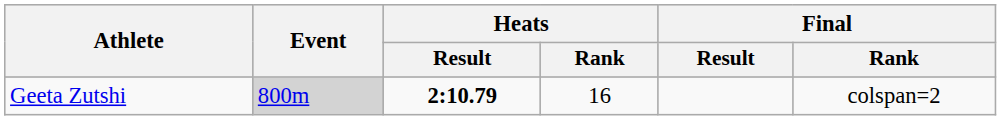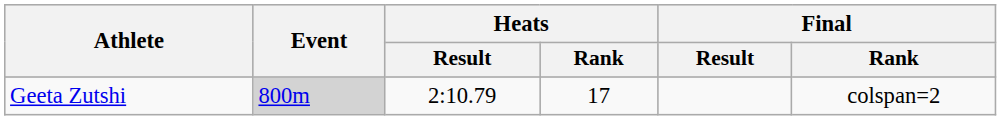Geeta Zutshi | Heats / Result: bold -> normal
Geeta Zutshi | Heats / Rank: 16 -> 17
